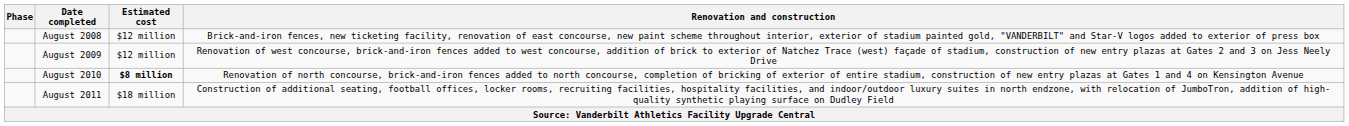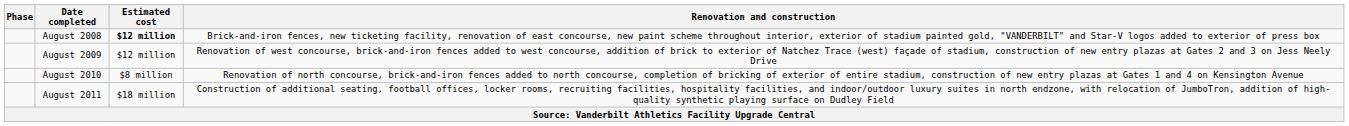August 2008 | Estimated cost: normal -> bold
August 2010 | Estimated cost: bold -> normal
